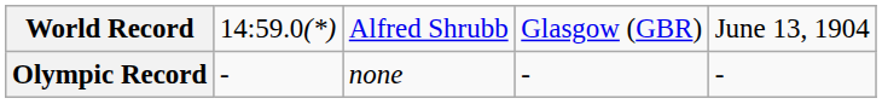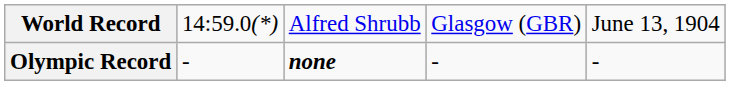Olympic Record | column 3: normal -> bold
